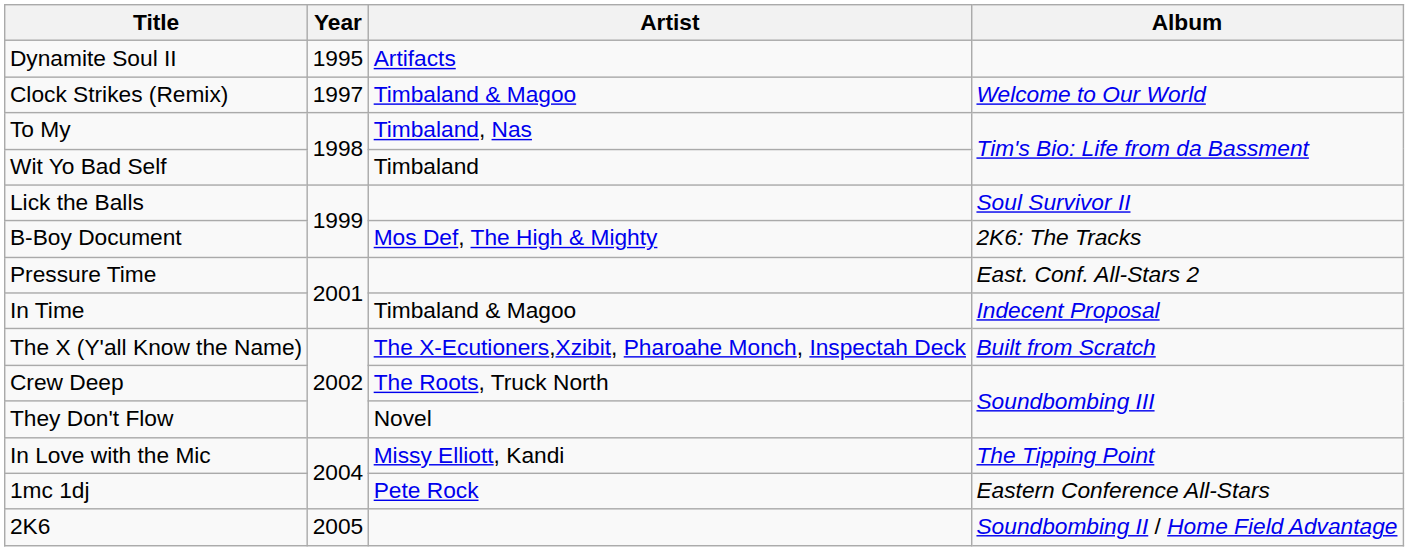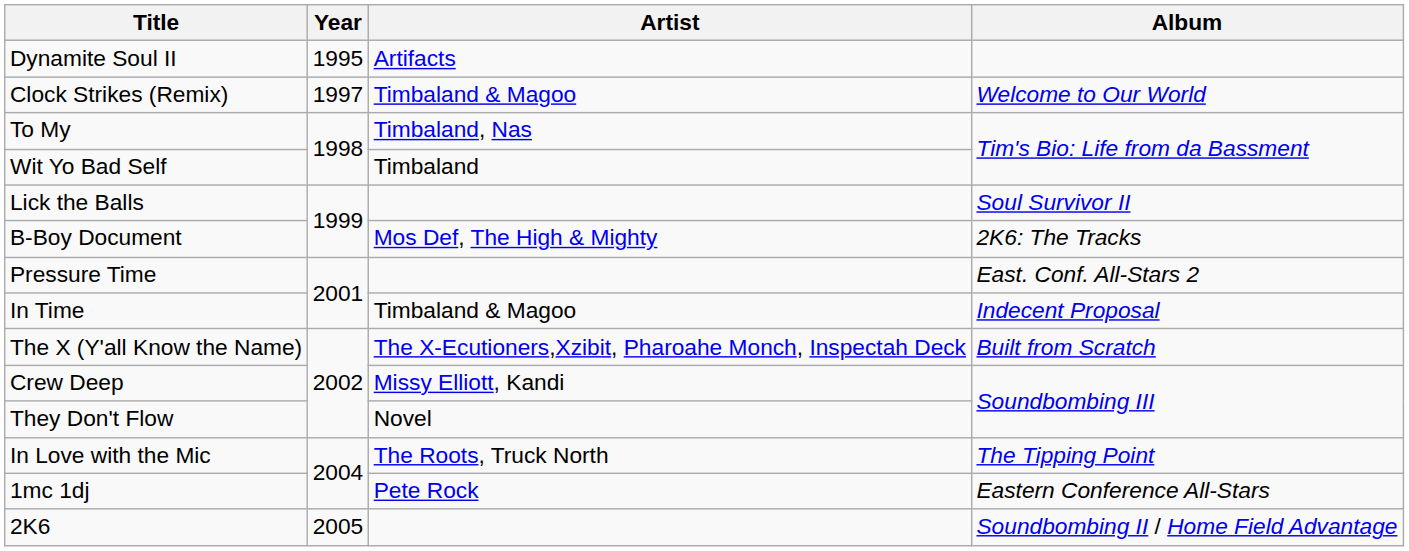Crew Deep | Artist: The Roots, Truck North -> Missy Elliott, Kandi
In Love with the Mic | Artist: Missy Elliott, Kandi -> The Roots, Truck North
